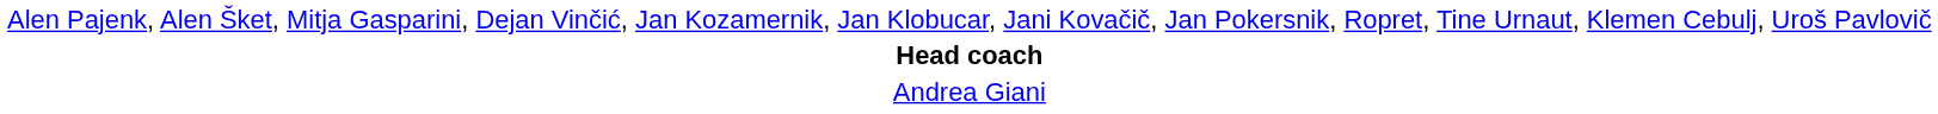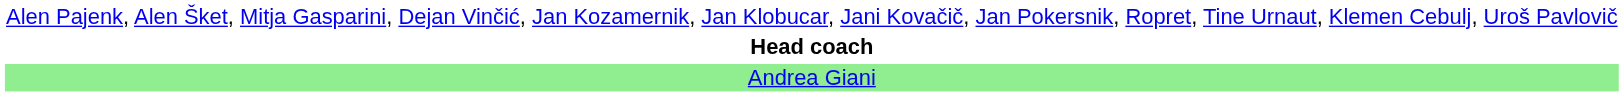row 3 | column 1: no background -> lightgreen background
